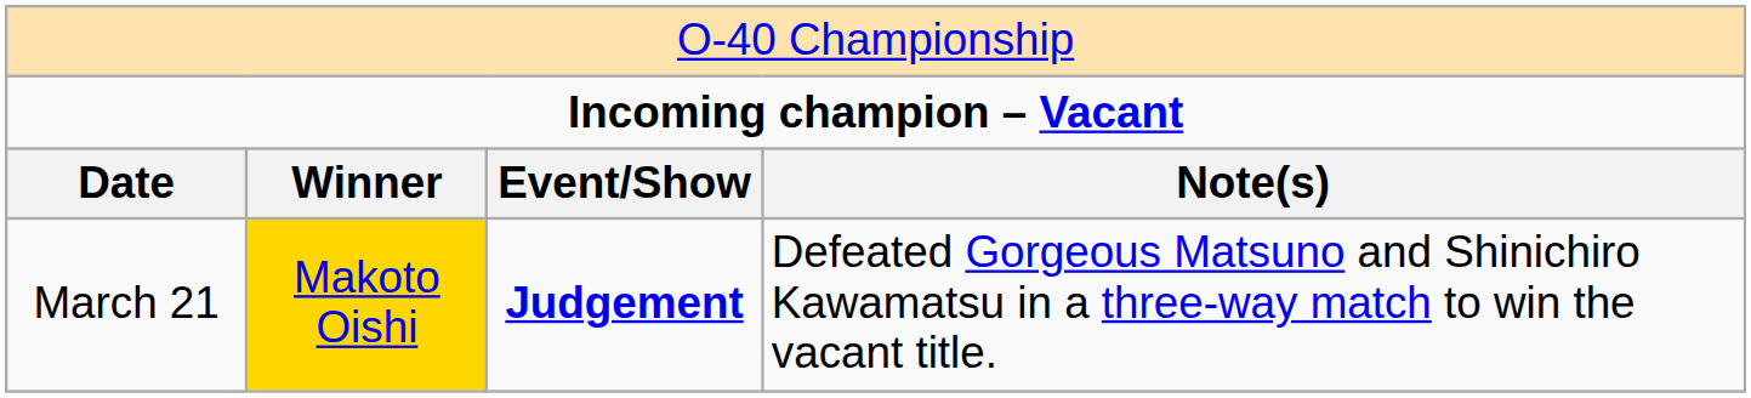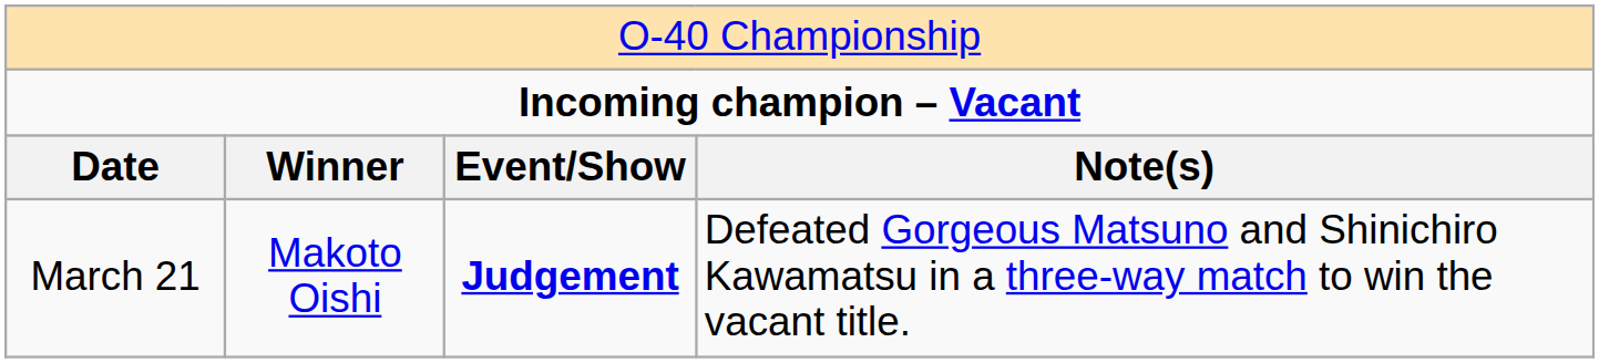March 21 | column 2: gold background -> no background
